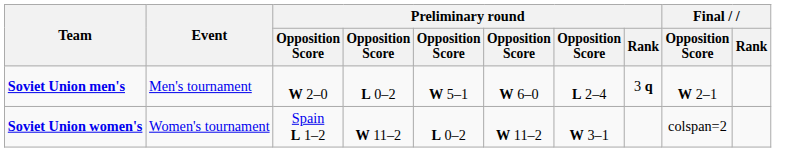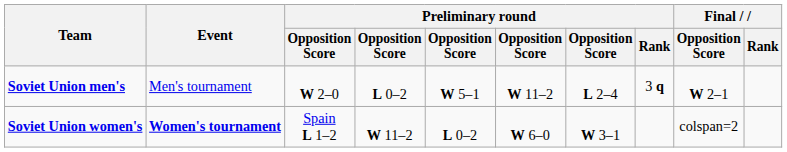Soviet Union men's | column 6: W 6–0 -> W 11–2
Soviet Union women's | Event: normal -> bold
Soviet Union women's | column 6: W 11–2 -> W 6–0
